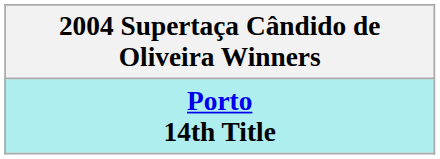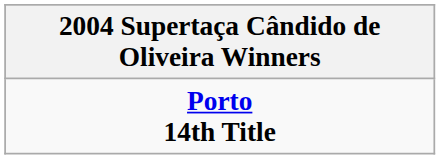row 2 | column 1: paleturquoise background -> no background
